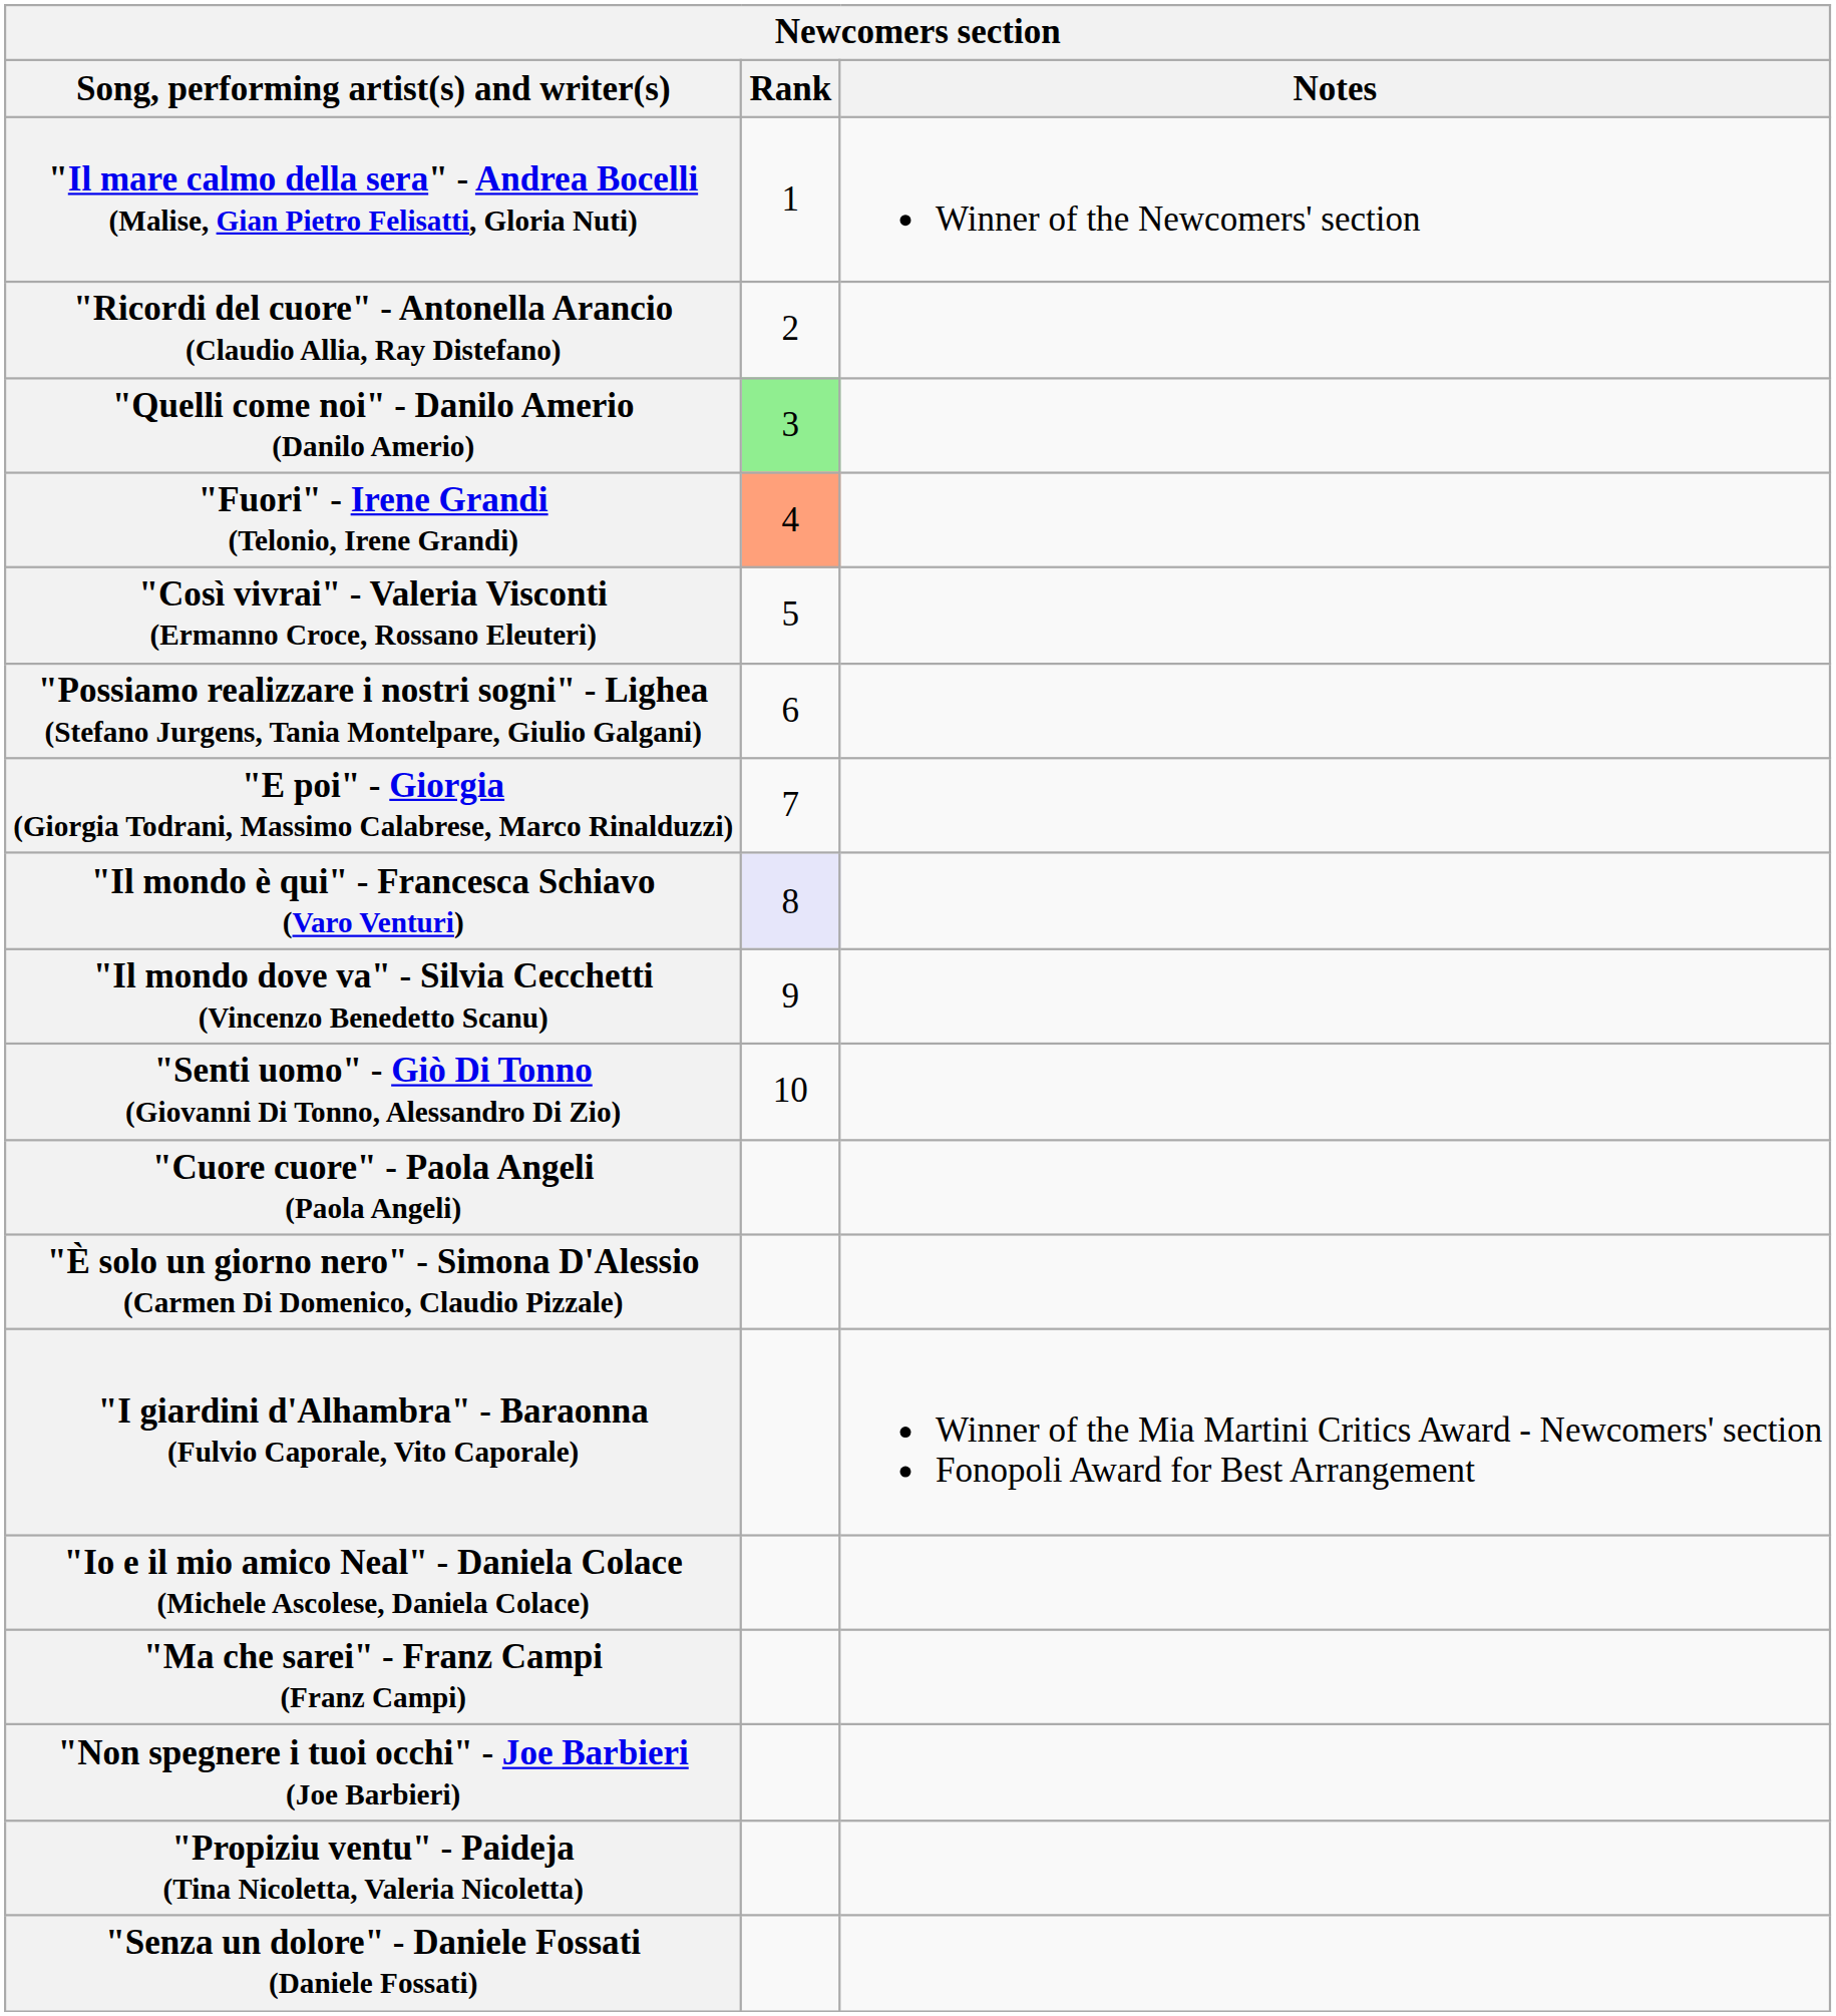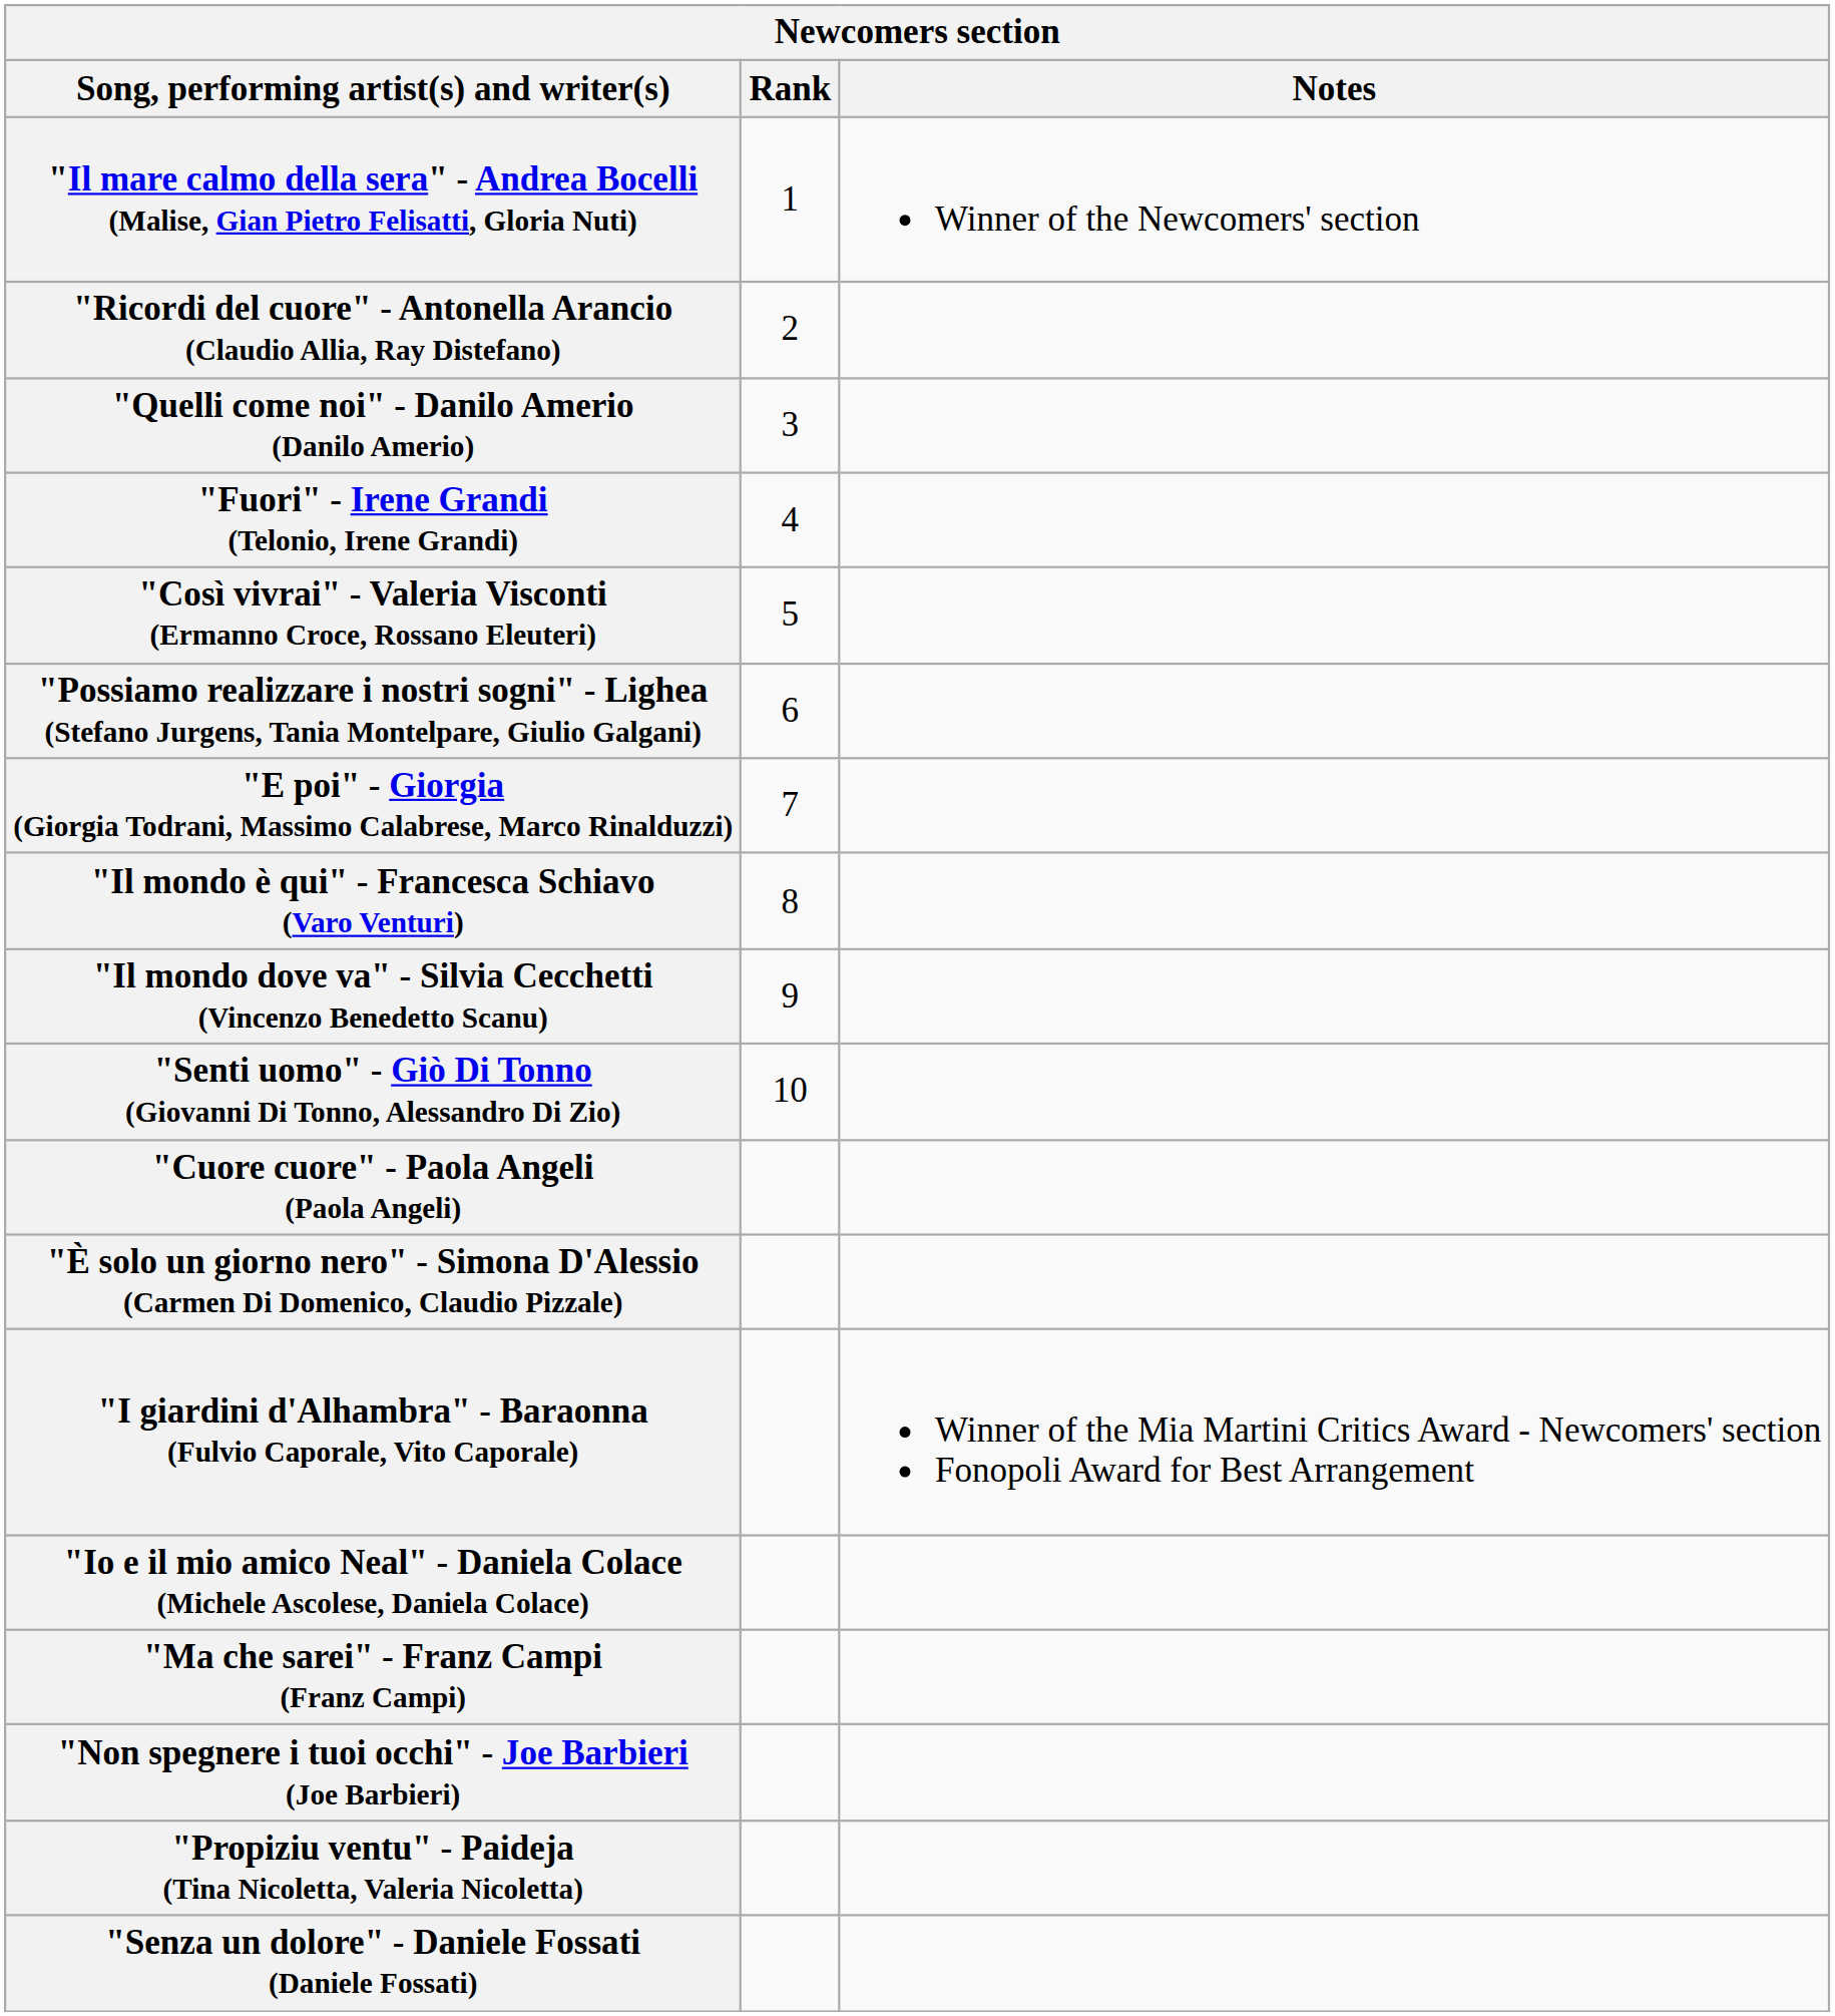"Quelli come noi" - Danilo Amerio (Danilo Amerio) | Rank: lightgreen background -> no background
"Fuori" - Irene Grandi (Telonio, Irene Grandi) | Rank: lightsalmon background -> no background
"Il mondo è qui" - Francesca Schiavo (Varo Venturi) | Rank: lavender background -> no background
